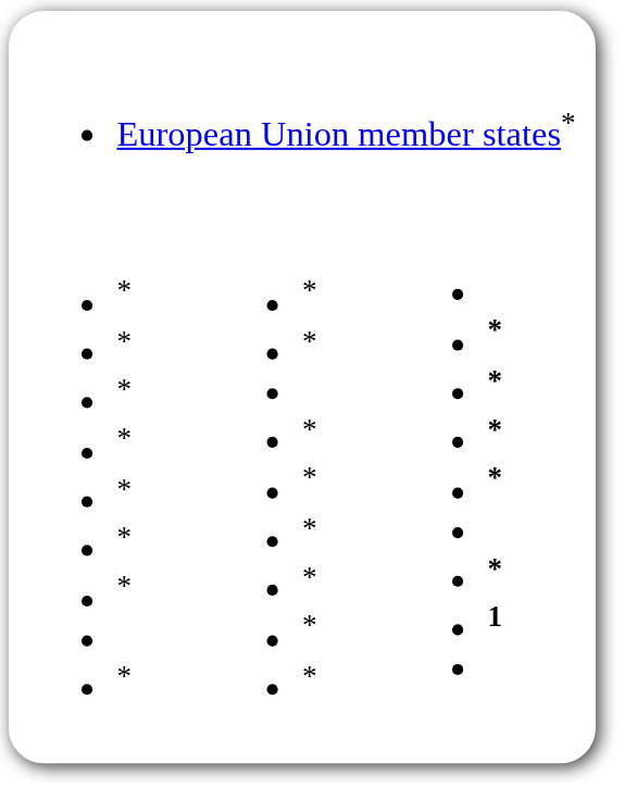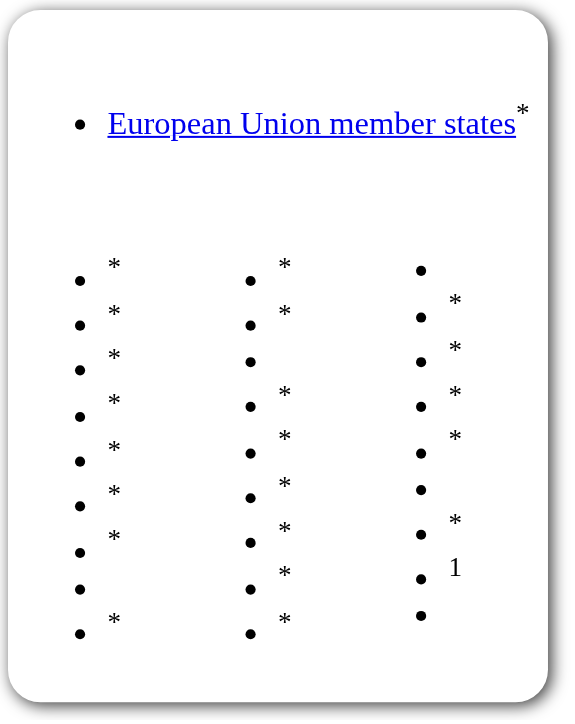row 2 | column 3: bold -> normal
